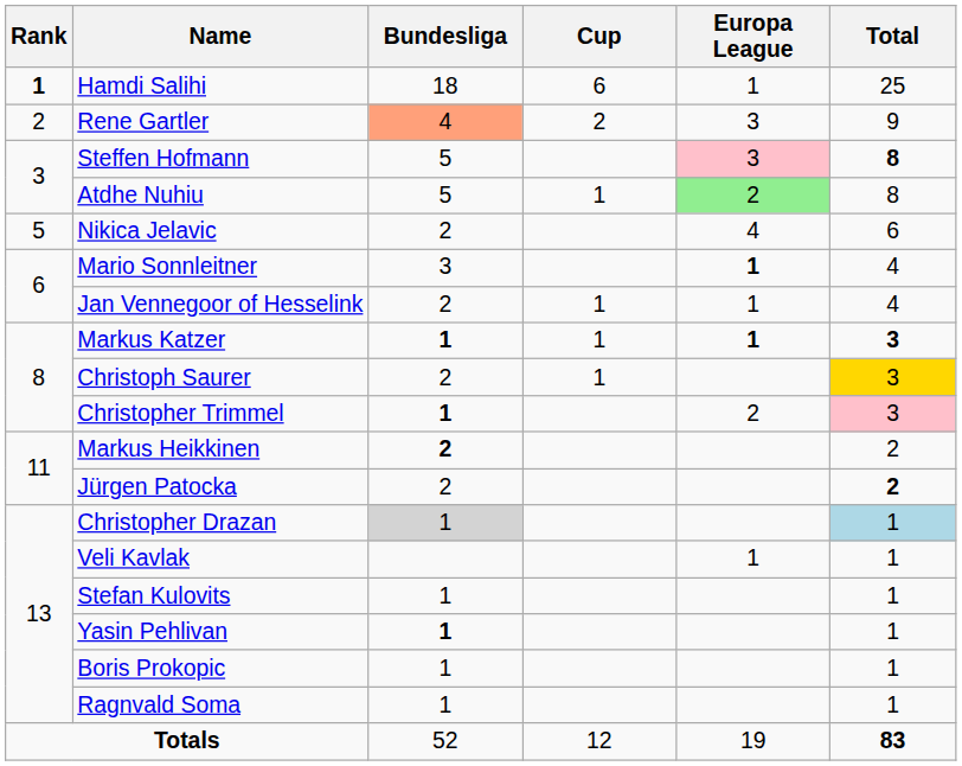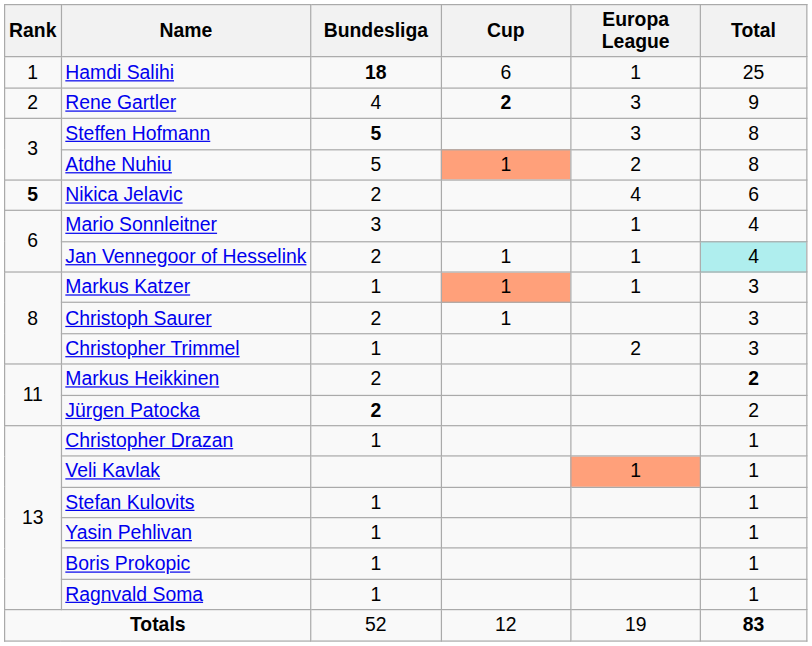Hamdi Salihi | Rank: bold -> normal
Hamdi Salihi | Bundesliga: normal -> bold
Rene Gartler | Bundesliga: lightsalmon background -> no background
Rene Gartler | Cup: normal -> bold
Steffen Hofmann | Bundesliga: normal -> bold
Steffen Hofmann | Europa League: pink background -> no background
Steffen Hofmann | Total: bold -> normal
Atdhe Nuhiu | Cup: no background -> lightsalmon background
Atdhe Nuhiu | Europa League: lightgreen background -> no background
Nikica Jelavic | Rank: normal -> bold
Mario Sonnleitner | Europa League: bold -> normal
Jan Vennegoor of Hesselink | Total: no background -> paleturquoise background
Markus Katzer | Bundesliga: bold -> normal
Markus Katzer | Cup: no background -> lightsalmon background
Markus Katzer | Europa League: bold -> normal
Markus Katzer | Total: bold -> normal
Christoph Saurer | Total: gold background -> no background
Christopher Trimmel | Bundesliga: bold -> normal
Christopher Trimmel | Total: pink background -> no background
Markus Heikkinen | Bundesliga: bold -> normal
Markus Heikkinen | Total: normal -> bold
Jürgen Patocka | Bundesliga: normal -> bold
Jürgen Patocka | Total: bold -> normal
Christopher Drazan | Bundesliga: lightgrey background -> no background
Christopher Drazan | Total: lightblue background -> no background
Veli Kavlak | Europa League: no background -> lightsalmon background
Yasin Pehlivan | Bundesliga: bold -> normal
